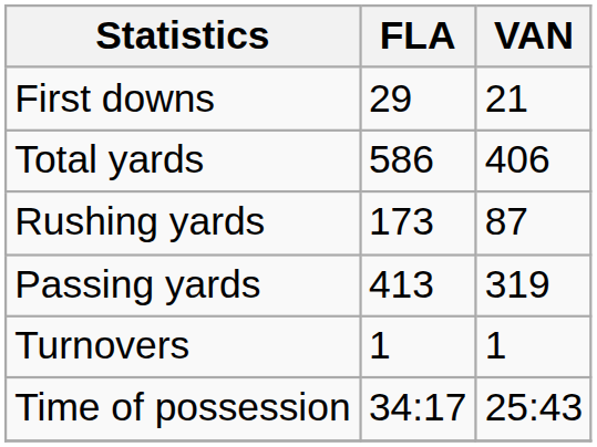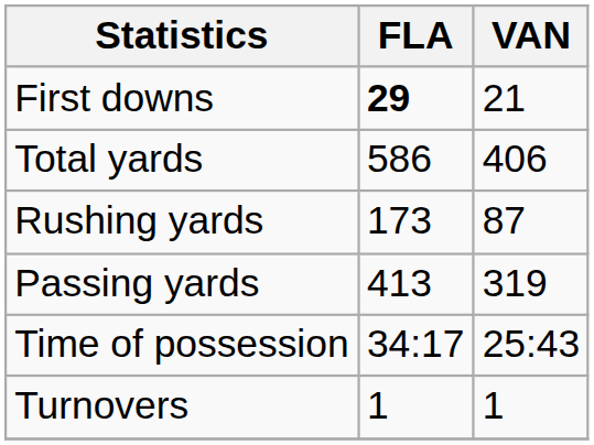First downs | FLA: normal -> bold
rows swapped: Turnovers <-> Time of possession
